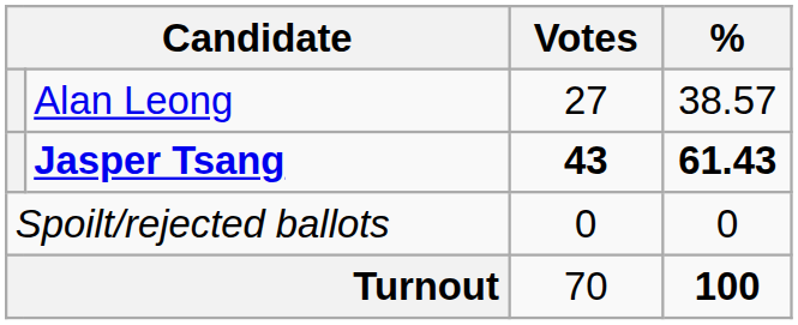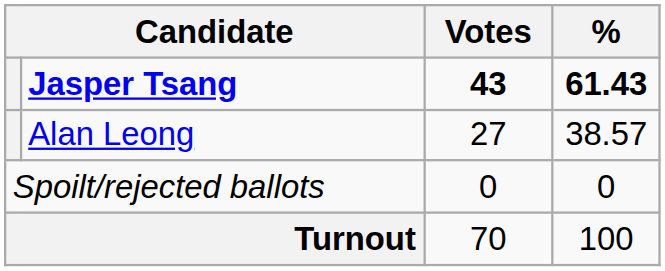rows swapped: Jasper Tsang <-> Alan Leong
Turnout | %: bold -> normal
